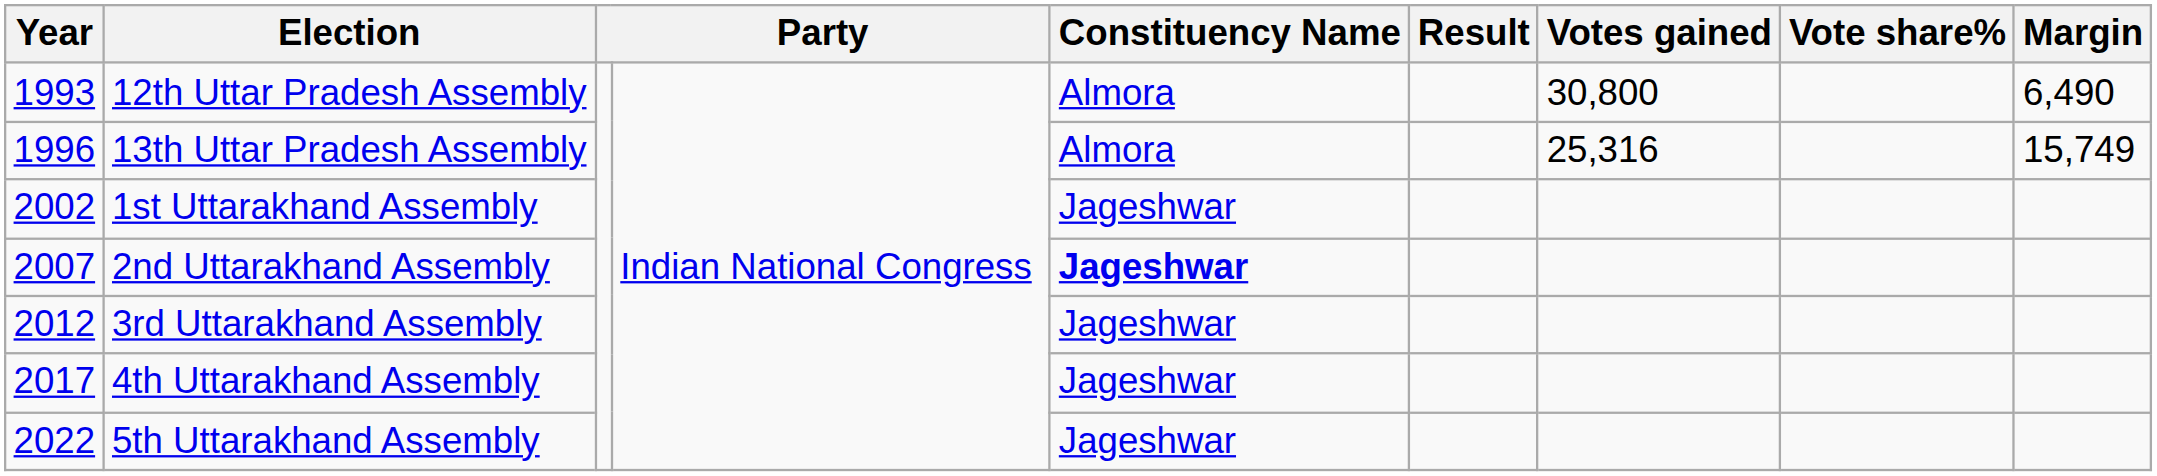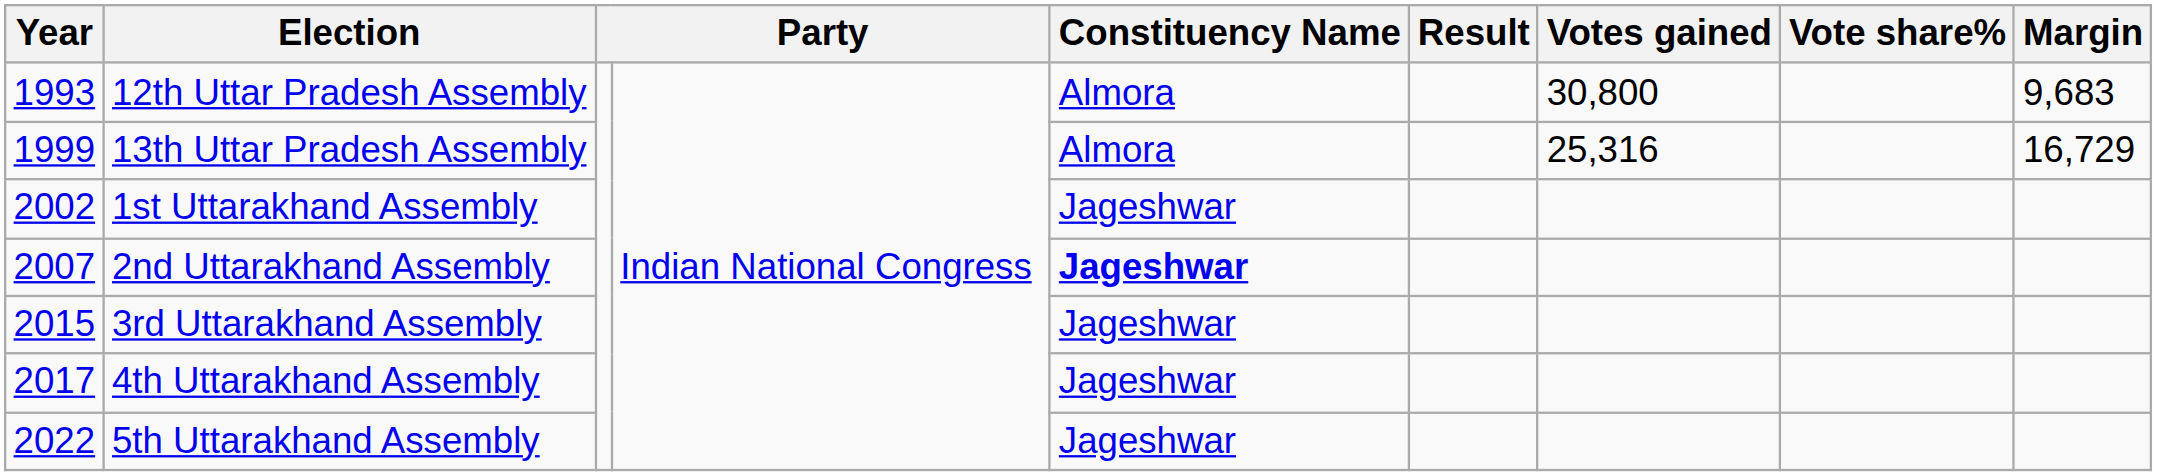12th Uttar Pradesh Assembly | Margin: 6,490 -> 9,683
13th Uttar Pradesh Assembly | Year: 1996 -> 1999
13th Uttar Pradesh Assembly | Margin: 15,749 -> 16,729
3rd Uttarakhand Assembly | Year: 2012 -> 2015
